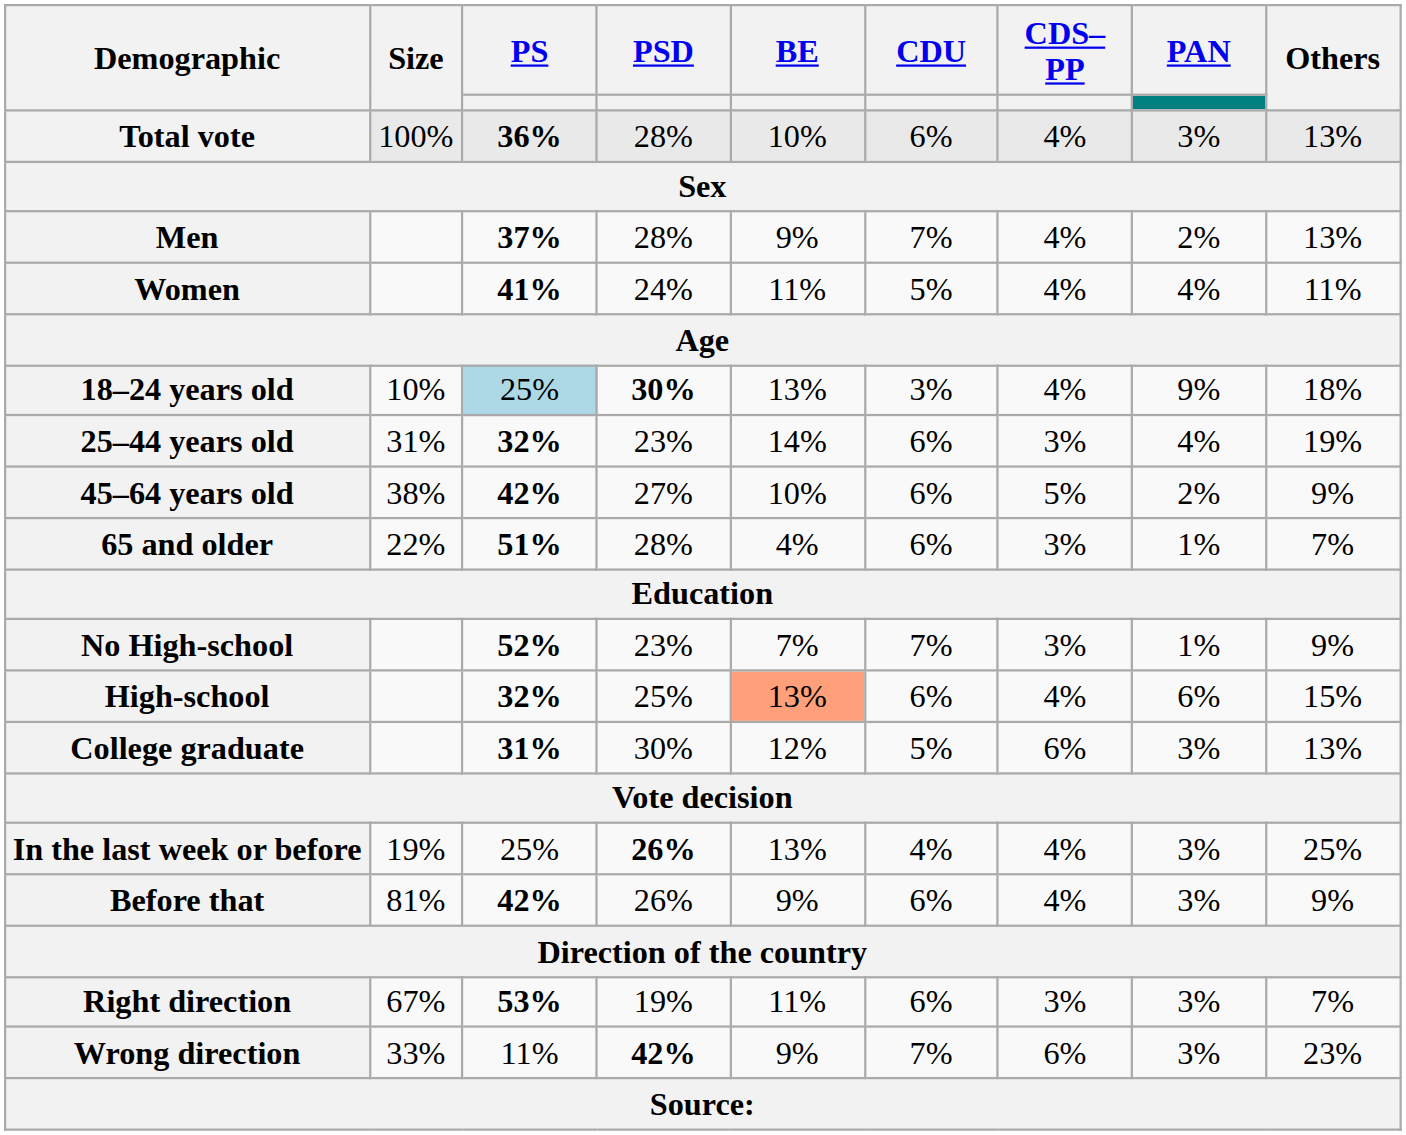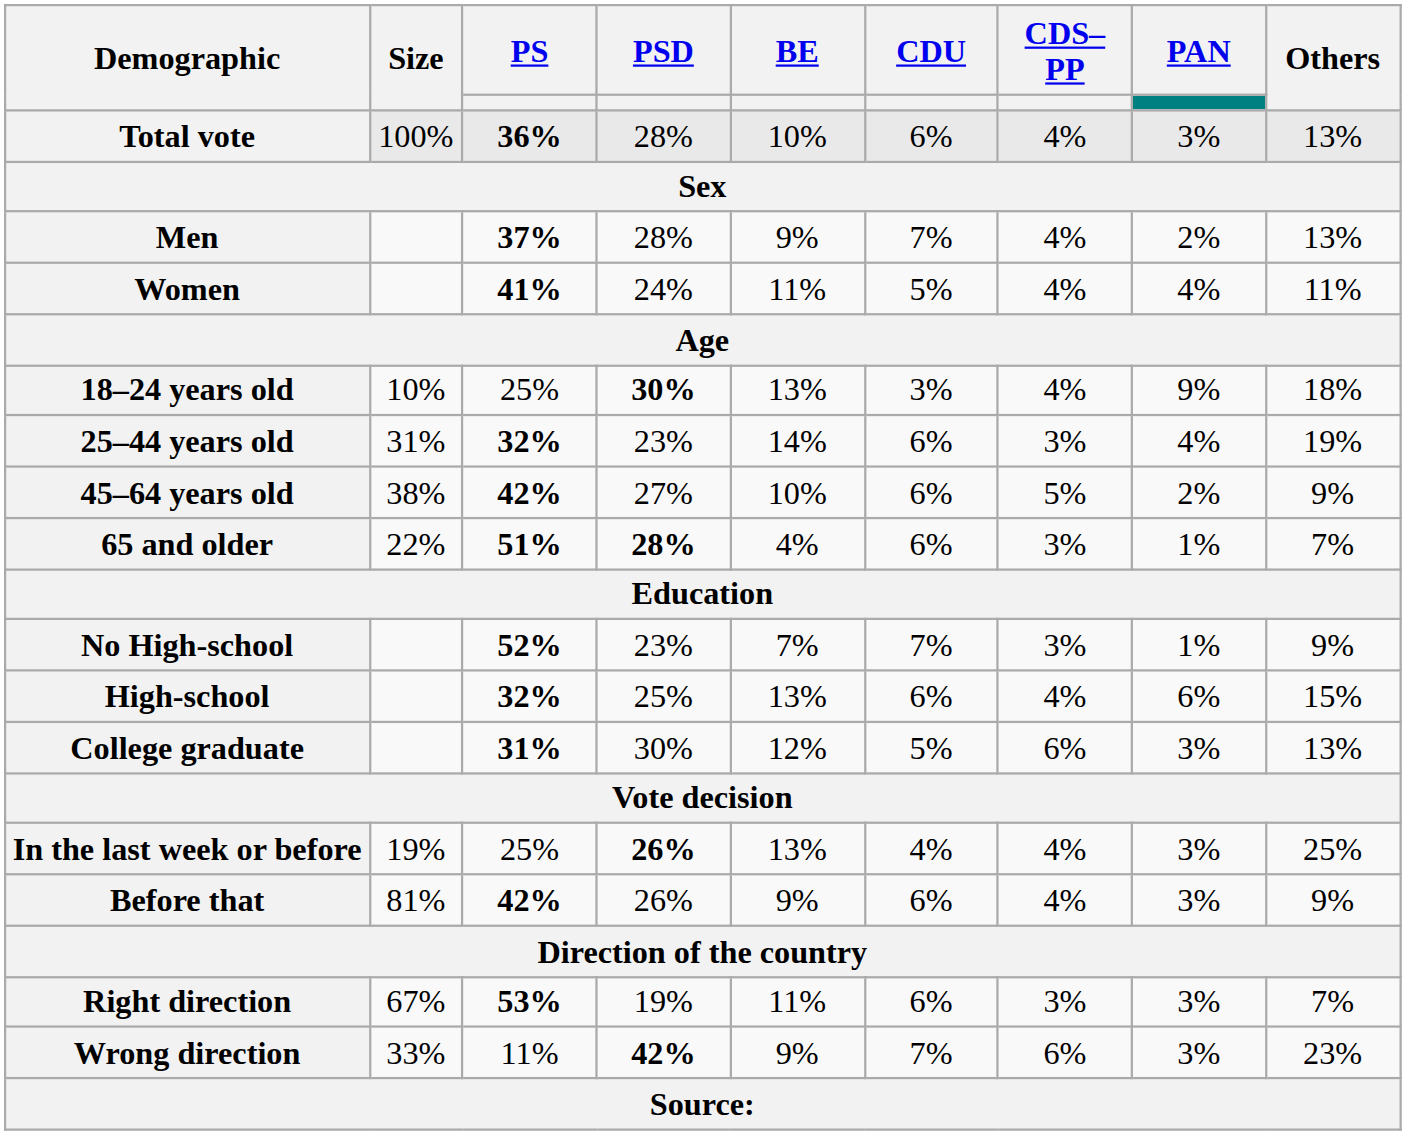18–24 years old | PS: lightblue background -> no background
65 and older | PSD: normal -> bold
High-school | BE: lightsalmon background -> no background
